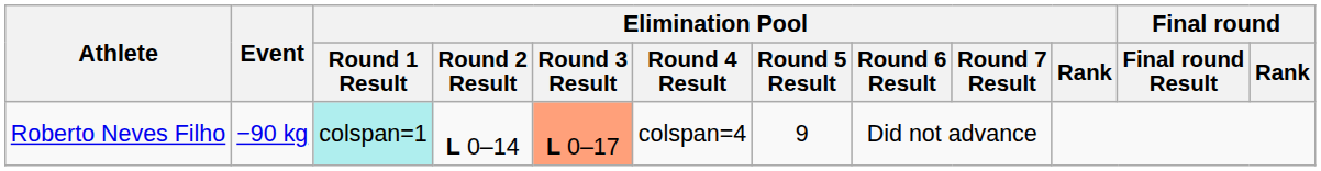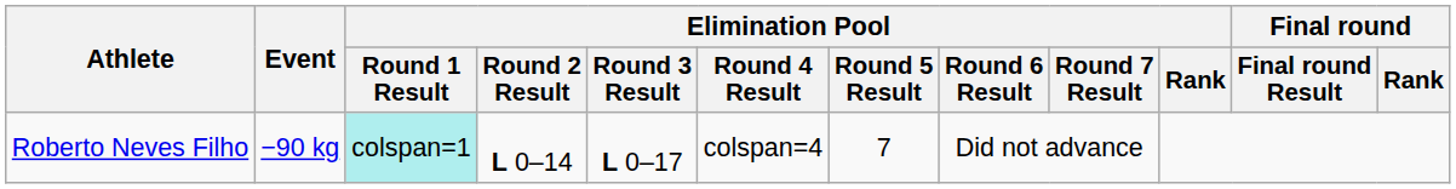Roberto Neves Filho | Elimination Pool / Round 3 Result: lightsalmon background -> no background
Roberto Neves Filho | Elimination Pool / Round 5 Result: 9 -> 7
